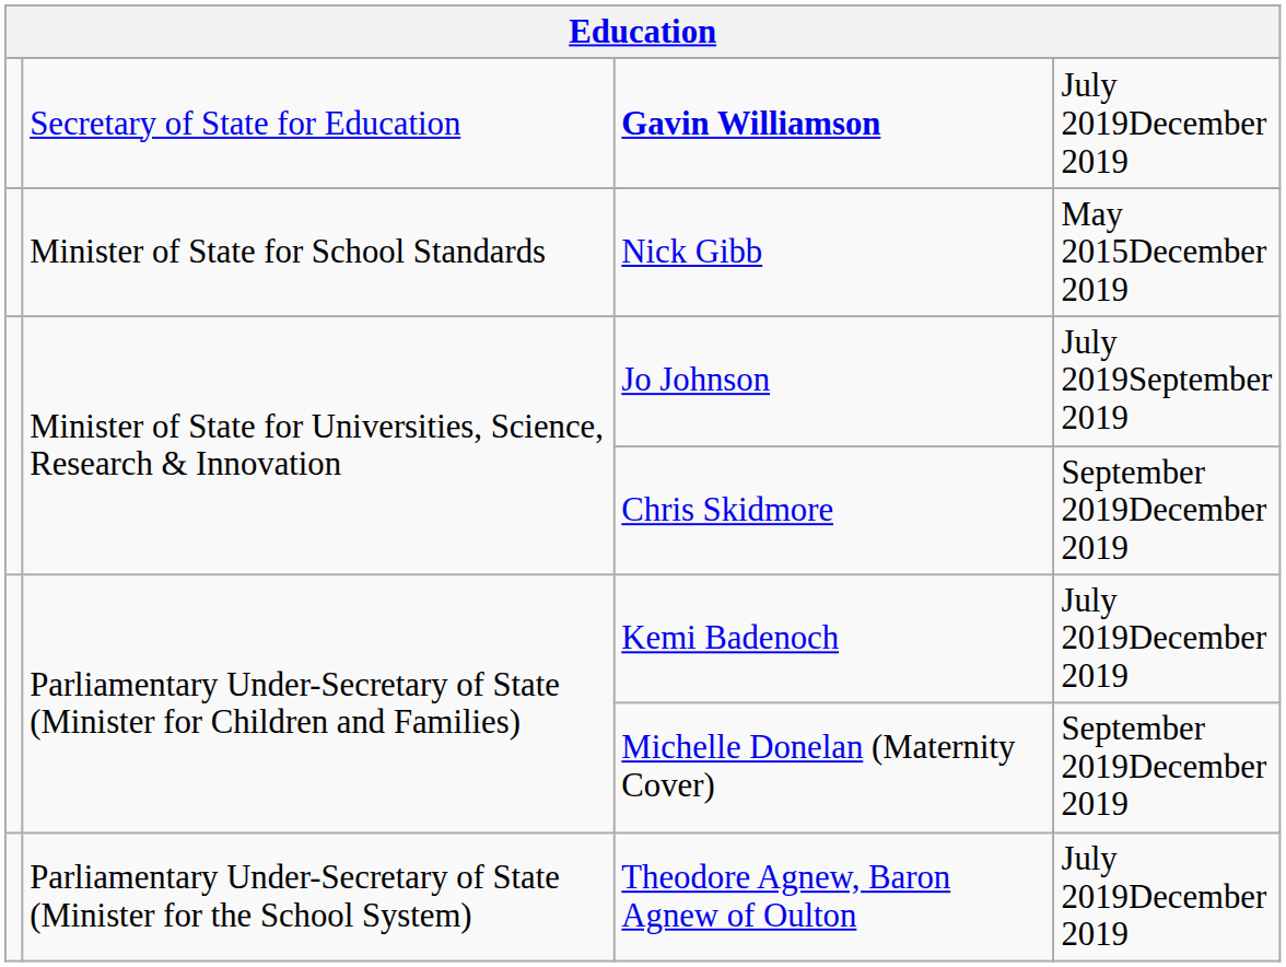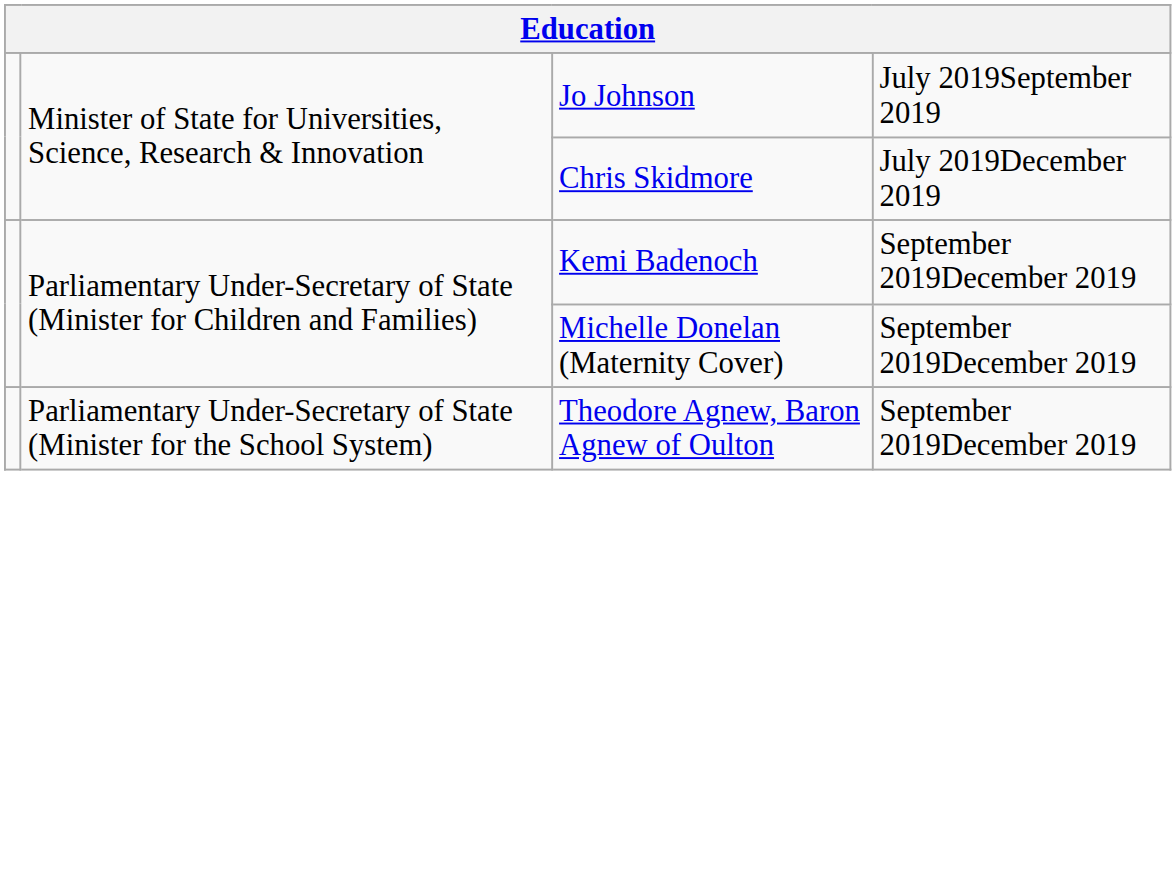- row: Secretary of State for Education | Gavin Williamson | July 2019December 2019
- row: Minister of State for School Standards | Nick Gibb | May 2015December 2019
Chris Skidmore | column 4: September 2019December 2019 -> July 2019December 2019
Kemi Badenoch | column 4: July 2019December 2019 -> September 2019December 2019
Theodore Agnew, Baron Agnew of Oulton | column 4: July 2019December 2019 -> September 2019December 2019
